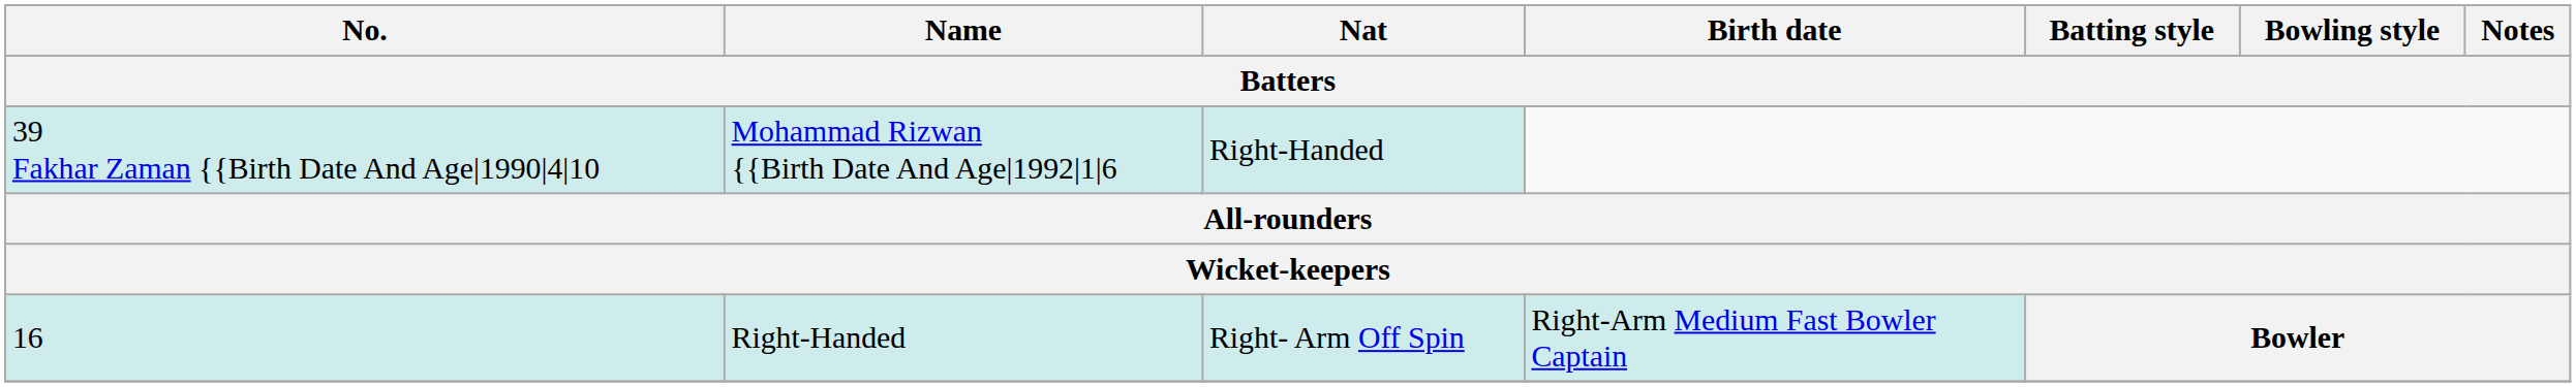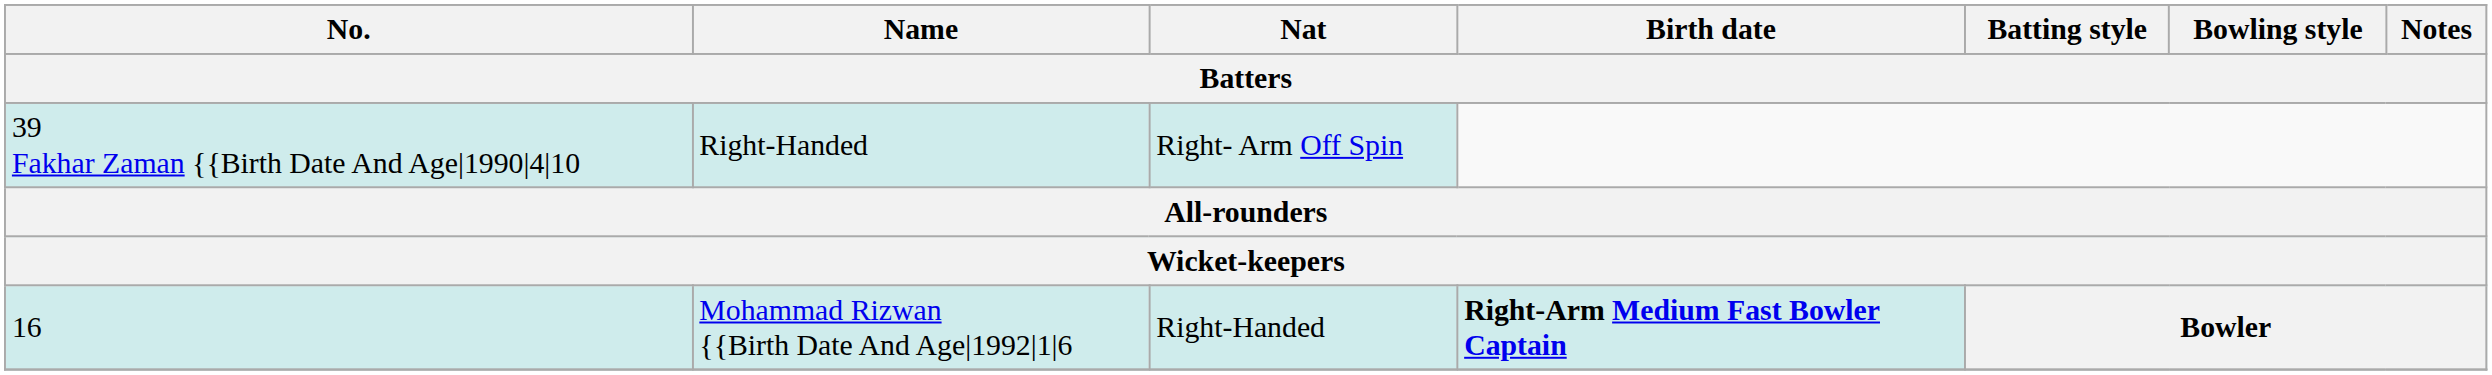39 Fakhar Zaman {{Birth Date And Age|1990|4|10 | Name / Batters: Mohammad Rizwan {{Birth Date And Age|1992|1|6 -> Right-Handed
39 Fakhar Zaman {{Birth Date And Age|1990|4|10 | Nat / Batters: Right-Handed -> Right- Arm Off Spin
16 | Name / Batters: Right-Handed -> Mohammad Rizwan {{Birth Date And Age|1992|1|6
16 | Nat / Batters: Right- Arm Off Spin -> Right-Handed
16 | Birth date / Batters: normal -> bold
